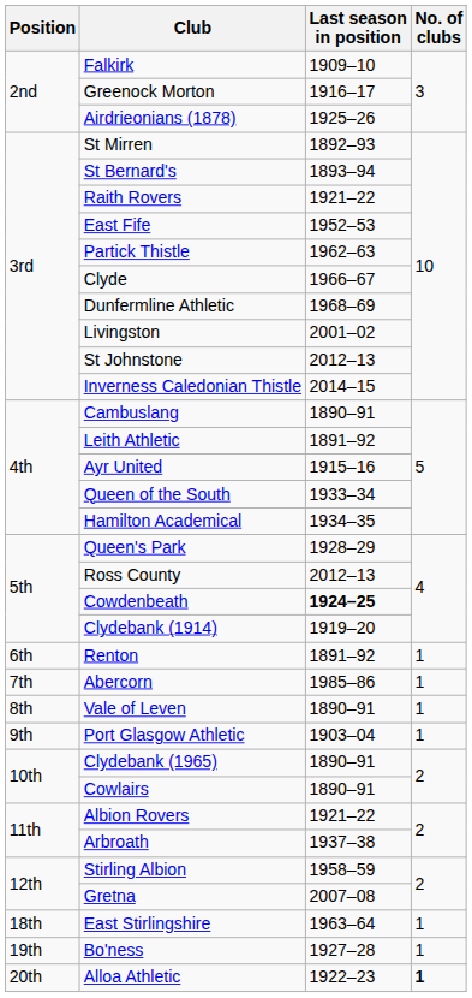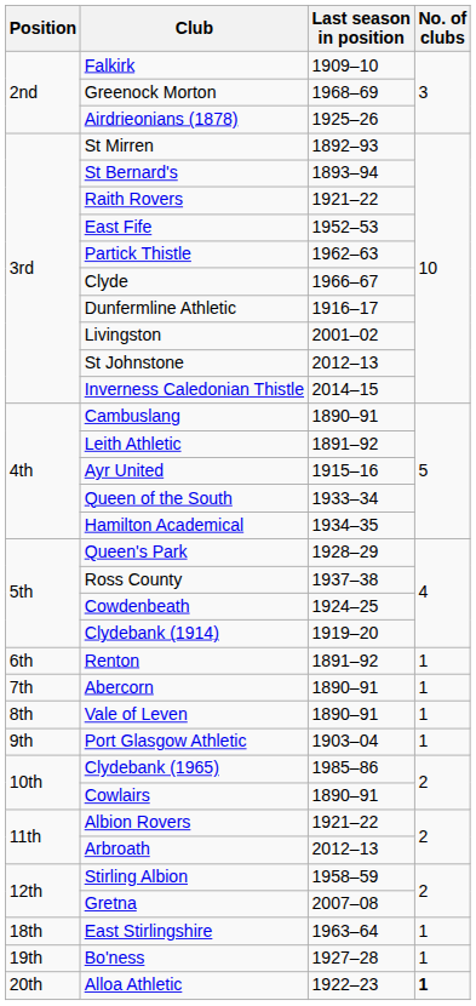Greenock Morton | Last season in position: 1916–17 -> 1968–69
Dunfermline Athletic | Last season in position: 1968–69 -> 1916–17
Ross County | Last season in position: 2012–13 -> 1937–38
Cowdenbeath | Last season in position: bold -> normal
Abercorn | Last season in position: 1985–86 -> 1890–91
Clydebank (1965) | Last season in position: 1890–91 -> 1985–86
Arbroath | Last season in position: 1937–38 -> 2012–13
